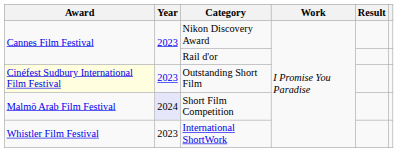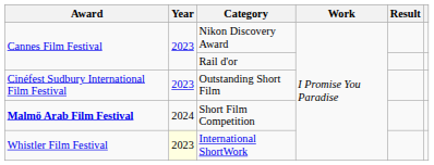Outstanding Short Film | Award: lightyellow background -> no background
Short Film Competition | Award: normal -> bold
Short Film Competition | Year: lavender background -> no background
International ShortWork | Year: no background -> lightyellow background
